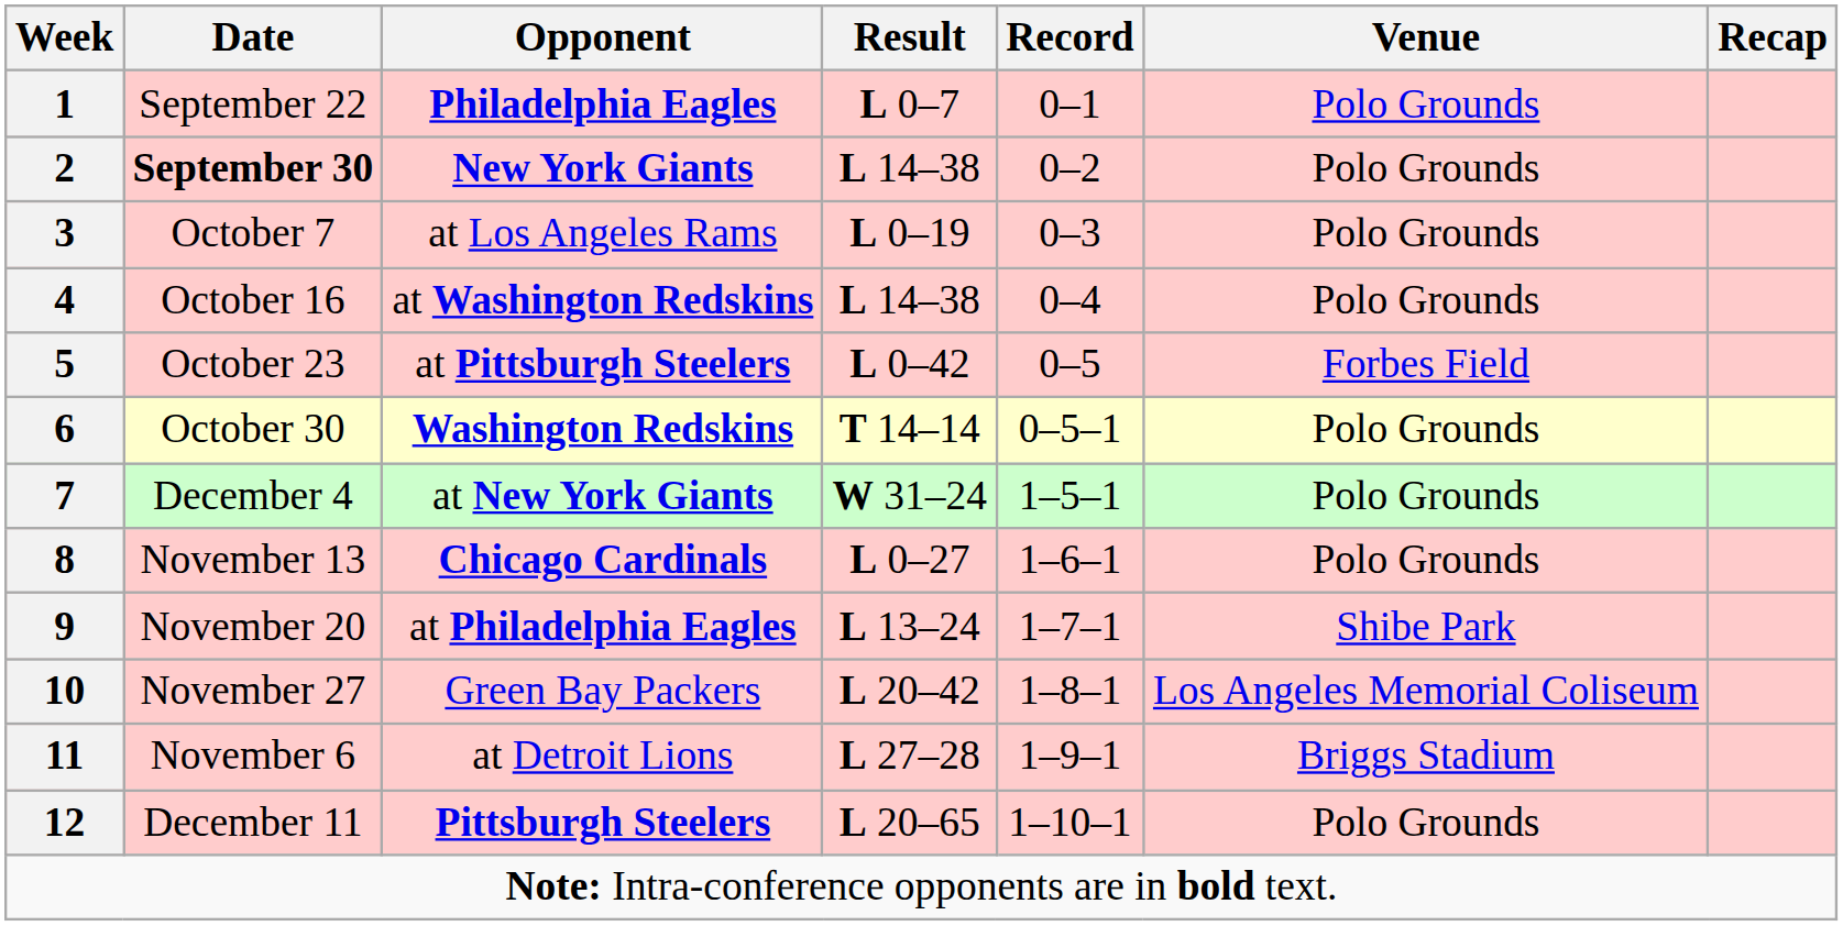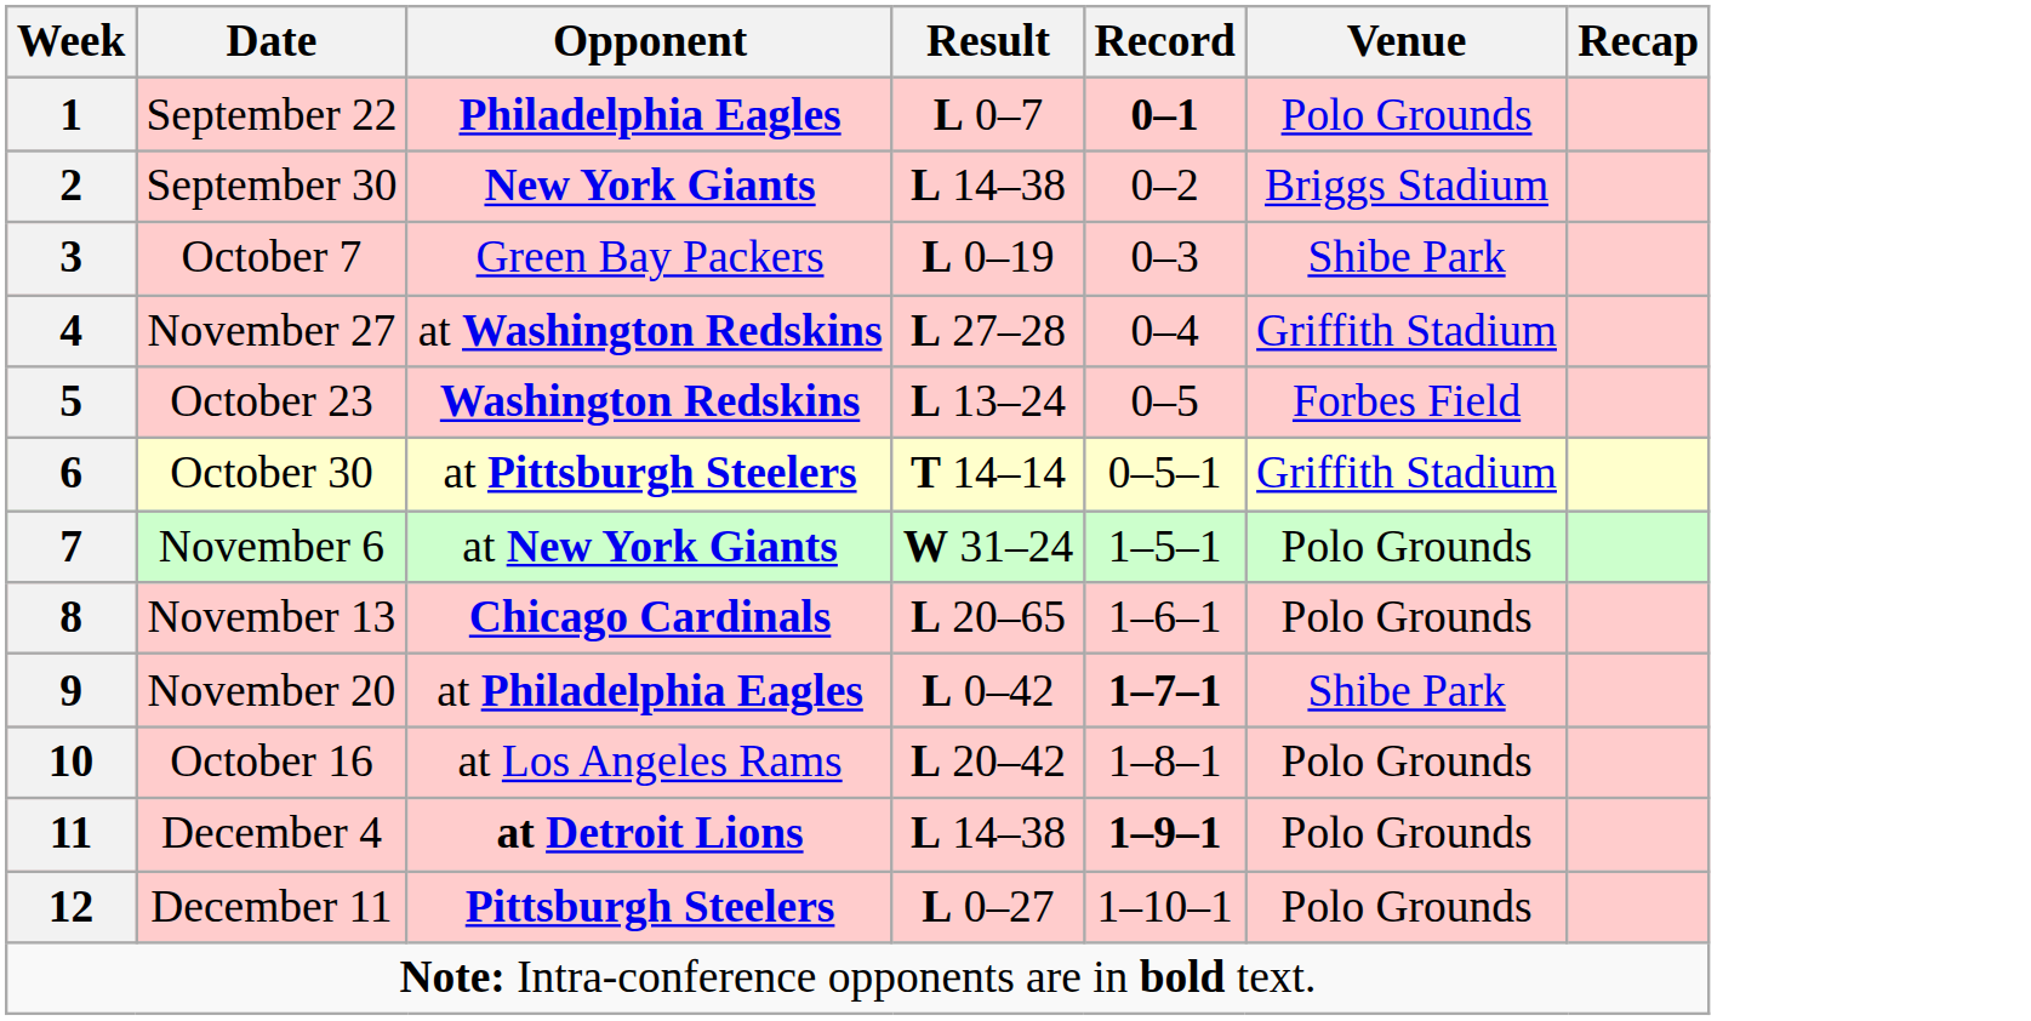1 | Record: normal -> bold
2 | Date: bold -> normal
2 | Venue: Polo Grounds -> Briggs Stadium
3 | Opponent: at Los Angeles Rams -> Green Bay Packers
3 | Venue: Polo Grounds -> Shibe Park
4 | Date: October 16 -> November 27
4 | Result: L 14–38 -> L 27–28
4 | Venue: Polo Grounds -> Griffith Stadium
5 | Opponent: at Pittsburgh Steelers -> Washington Redskins
5 | Result: L 0–42 -> L 13–24
6 | Opponent: Washington Redskins -> at Pittsburgh Steelers
6 | Venue: Polo Grounds -> Griffith Stadium
7 | Date: December 4 -> November 6
8 | Result: L 0–27 -> L 20–65
9 | Result: L 13–24 -> L 0–42
9 | Record: normal -> bold
10 | Date: November 27 -> October 16
10 | Opponent: Green Bay Packers -> at Los Angeles Rams
10 | Venue: Los Angeles Memorial Coliseum -> Polo Grounds
11 | Date: November 6 -> December 4
11 | Opponent: normal -> bold
11 | Result: L 27–28 -> L 14–38
11 | Record: normal -> bold
11 | Venue: Briggs Stadium -> Polo Grounds
12 | Result: L 20–65 -> L 0–27
